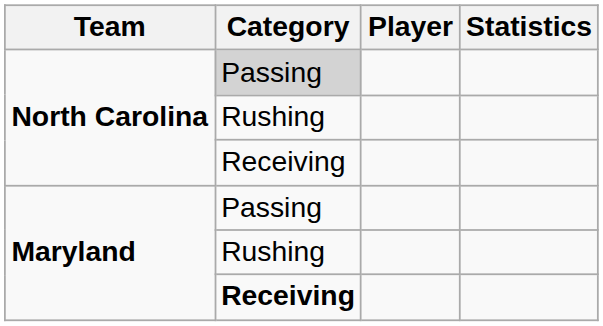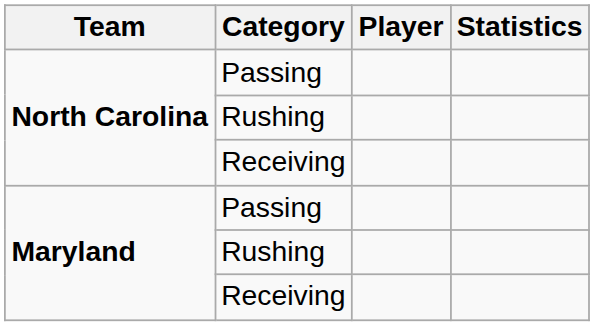North Carolina / Passing | Category: lightgrey background -> no background
Maryland / Receiving | Category: bold -> normal
